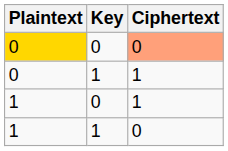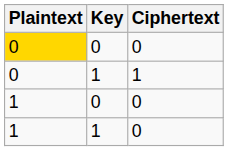row 2 | Ciphertext: lightsalmon background -> no background
row 4 | Ciphertext: 1 -> 0
